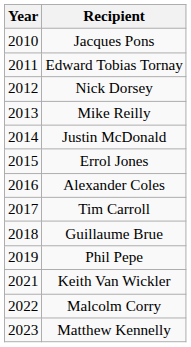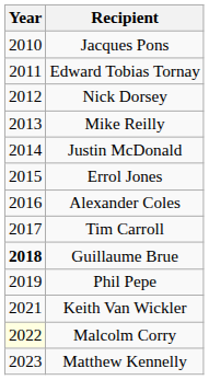Guillaume Brue | Year: normal -> bold
Malcolm Corry | Year: no background -> lightyellow background
